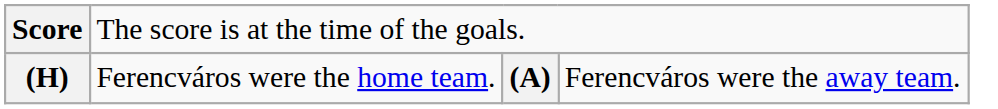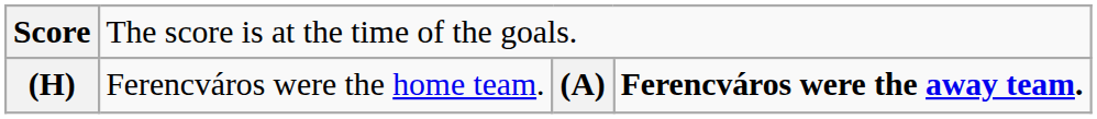(H) | column 4: normal -> bold
